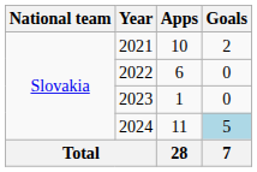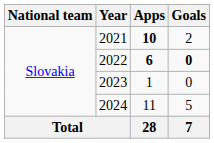2021 | Apps: normal -> bold
2022 | Apps: normal -> bold
2022 | Goals: normal -> bold
2024 | Goals: lightblue background -> no background
